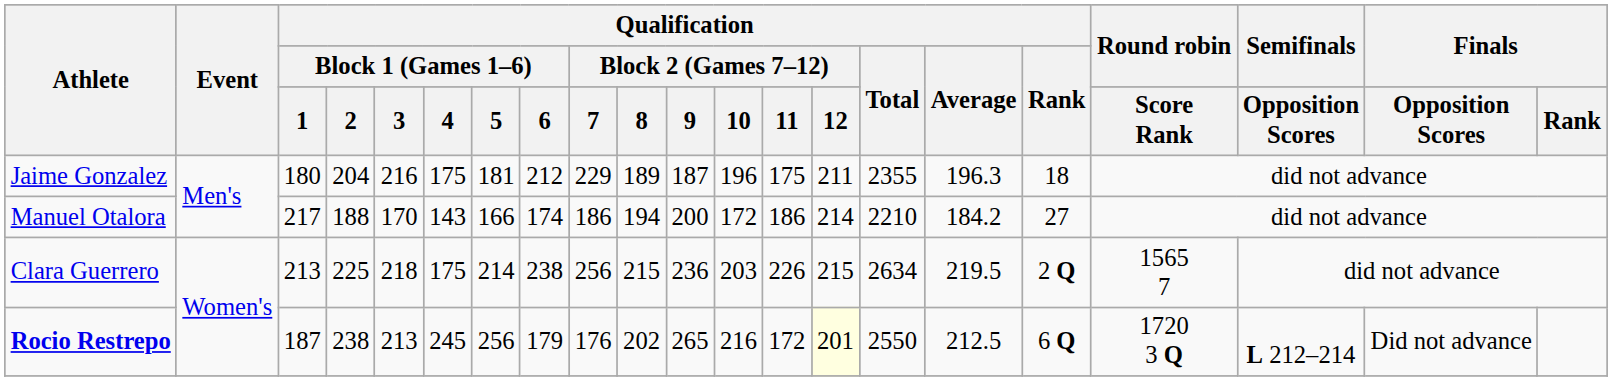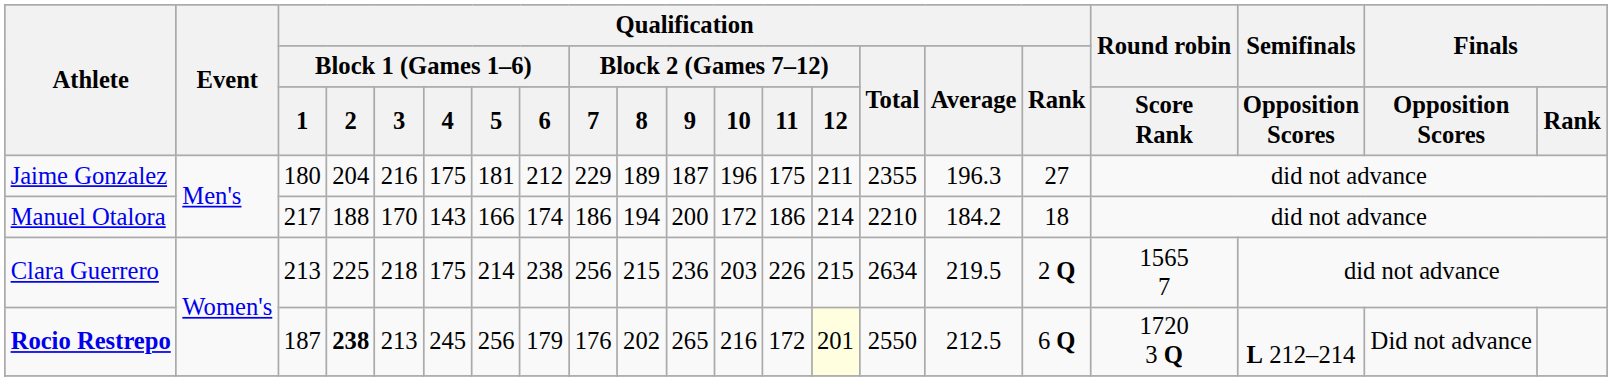Jaime Gonzalez | Qualification / Rank: 18 -> 27
Manuel Otalora | Qualification / Rank: 27 -> 18
Rocio Restrepo | Qualification / Block 1 (Games 1–6) / 2: normal -> bold
